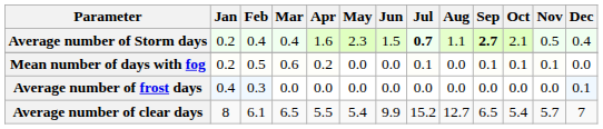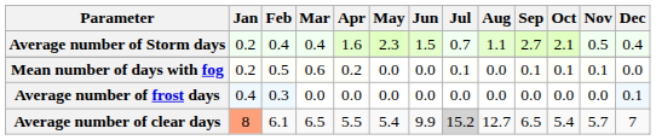row 2 | Jul: bold -> normal
row 2 | Sep: bold -> normal
row 5 | Jan: no background -> lightsalmon background
row 5 | Jul: no background -> lightgrey background
